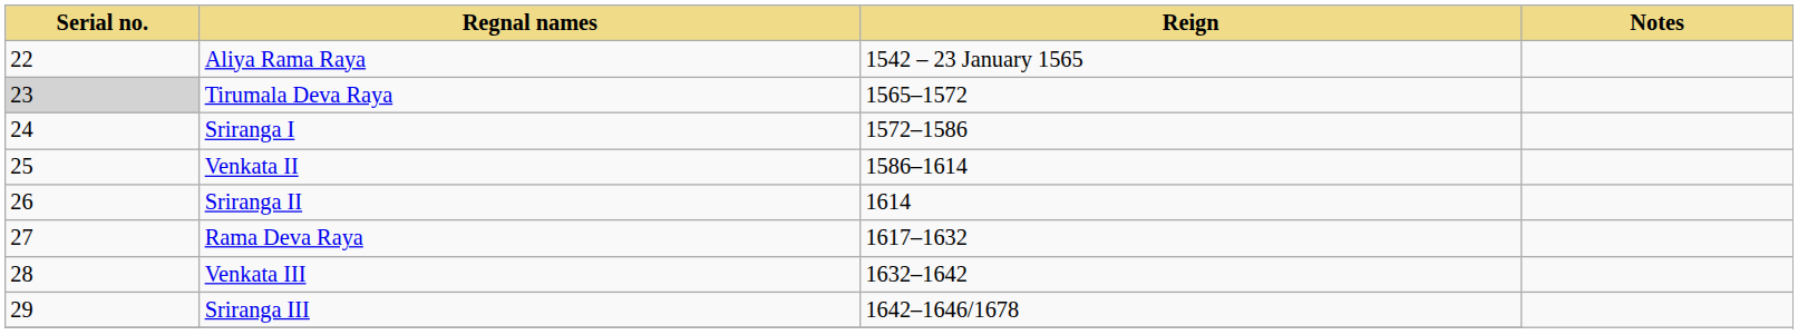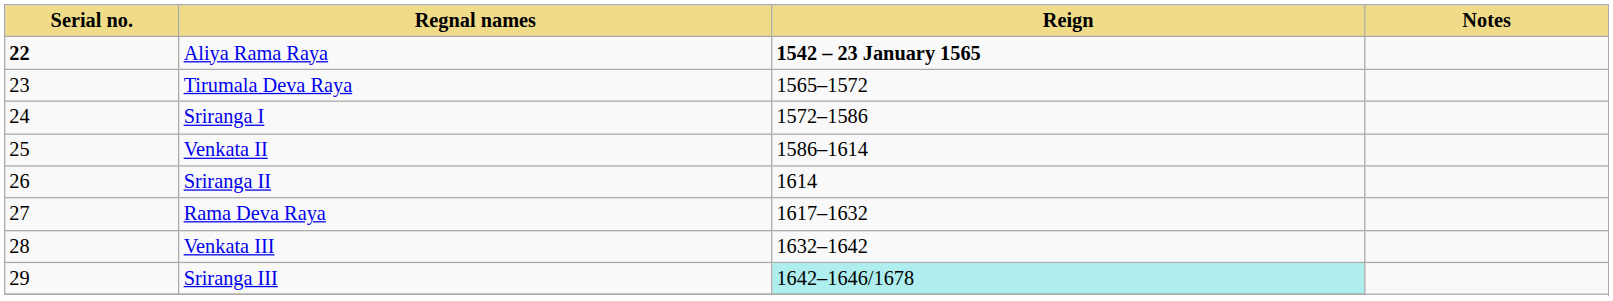Aliya Rama Raya | Serial no.: normal -> bold
Aliya Rama Raya | Reign: normal -> bold
Tirumala Deva Raya | Serial no.: lightgrey background -> no background
Sriranga III | Reign: no background -> paleturquoise background
